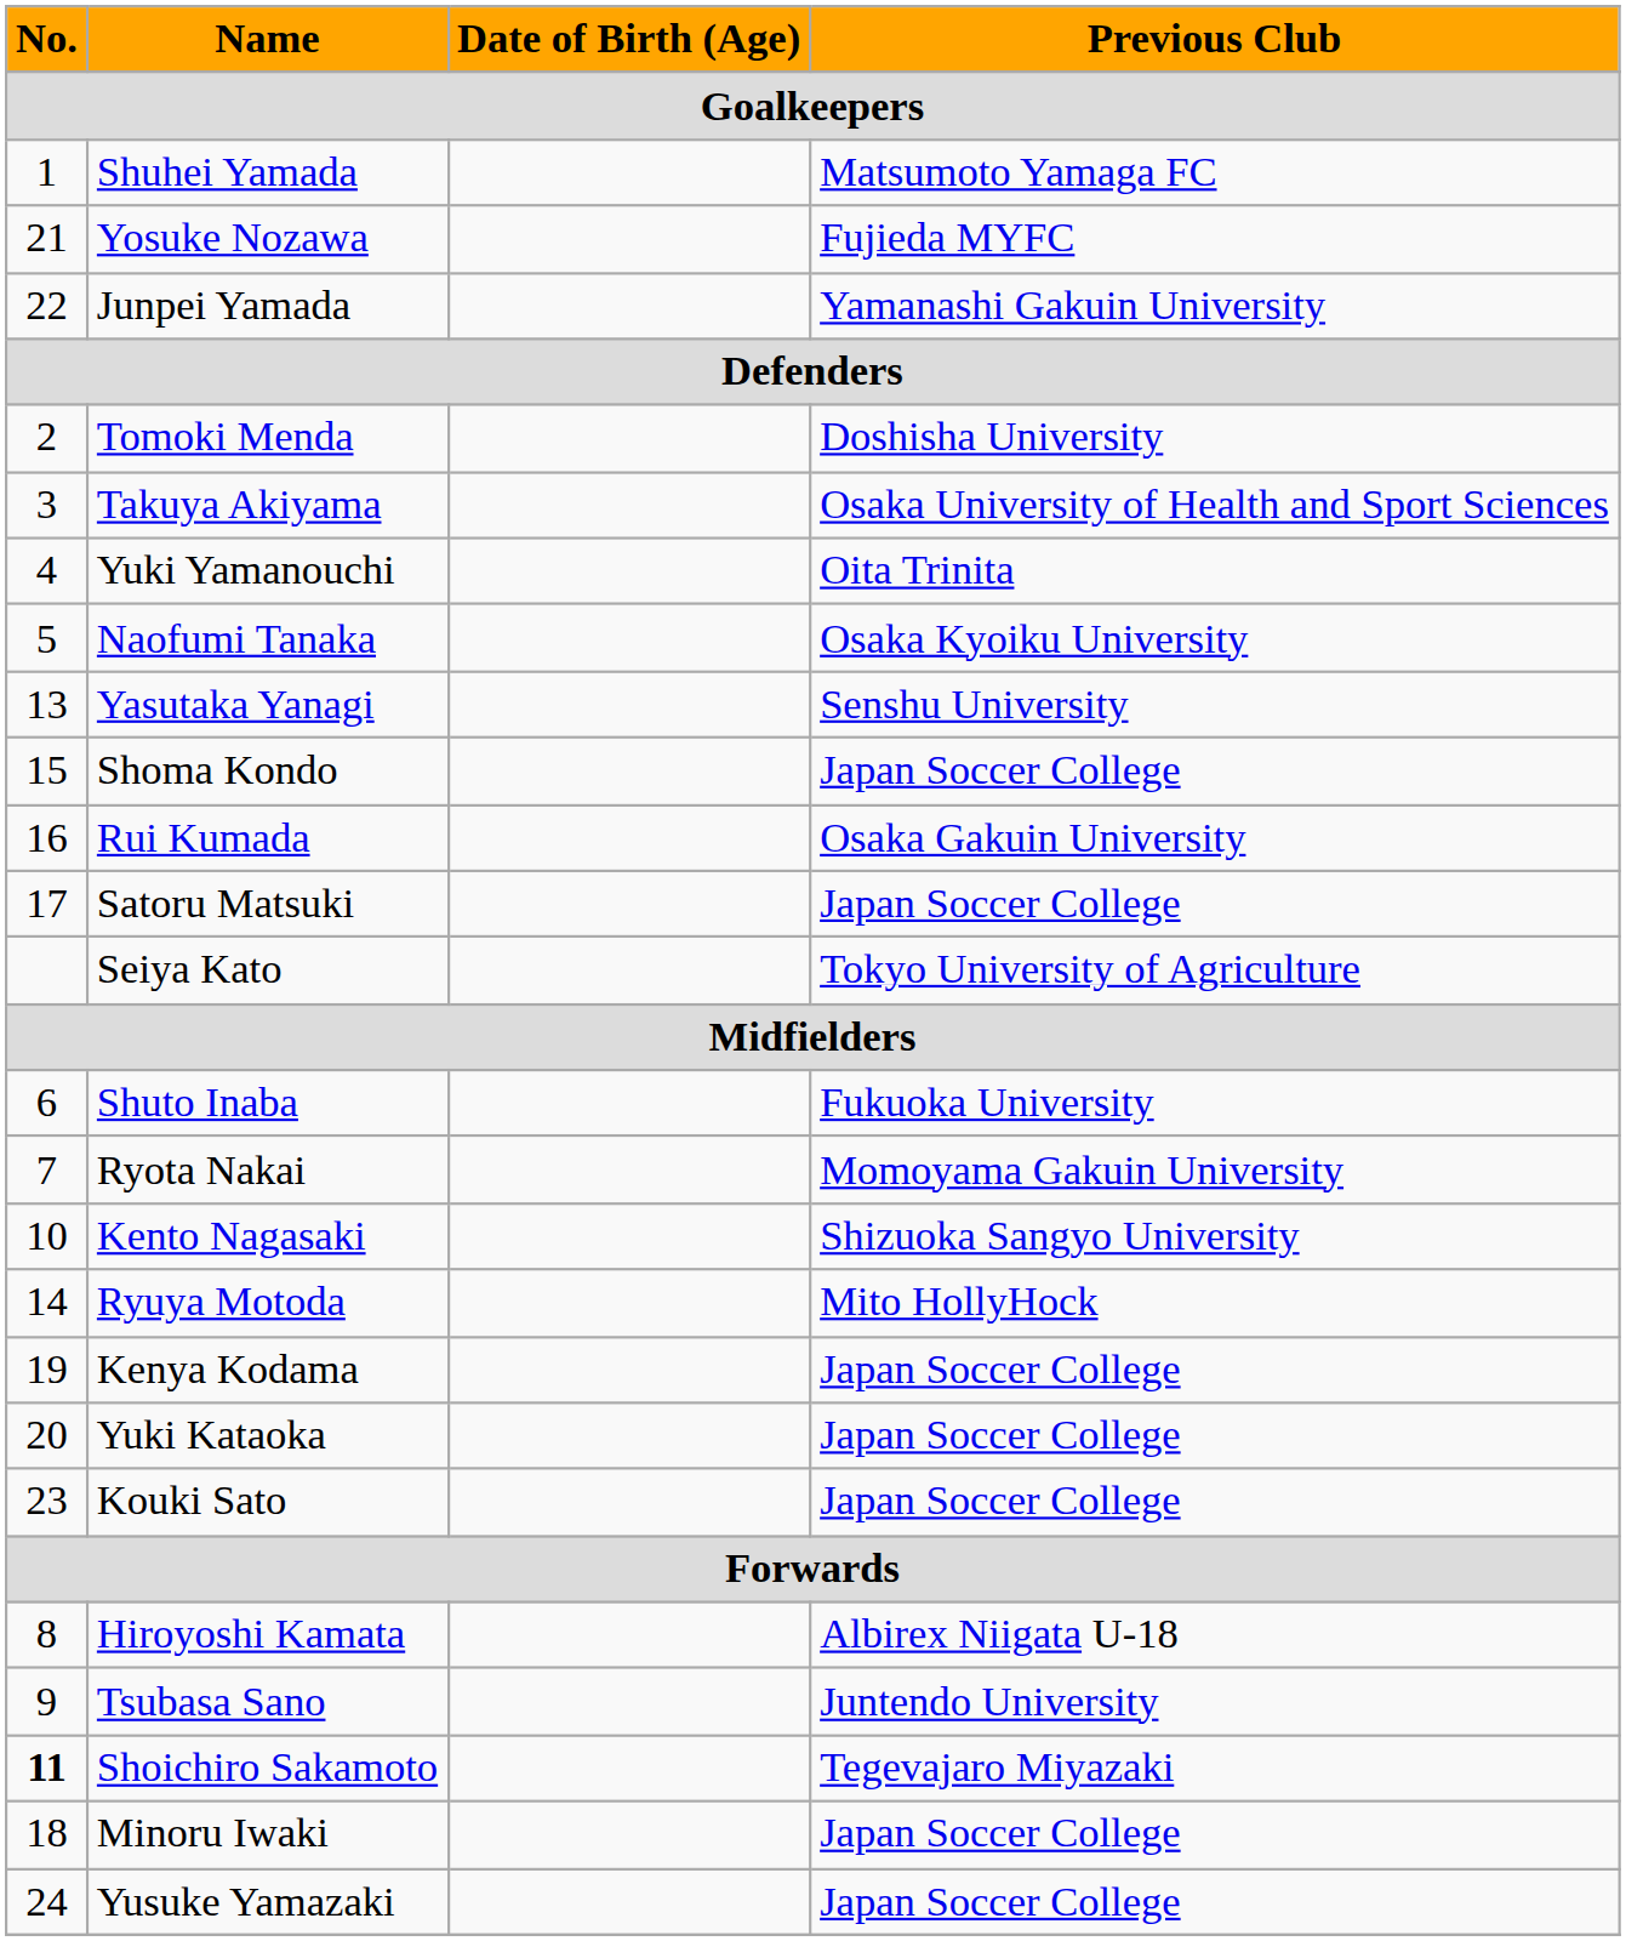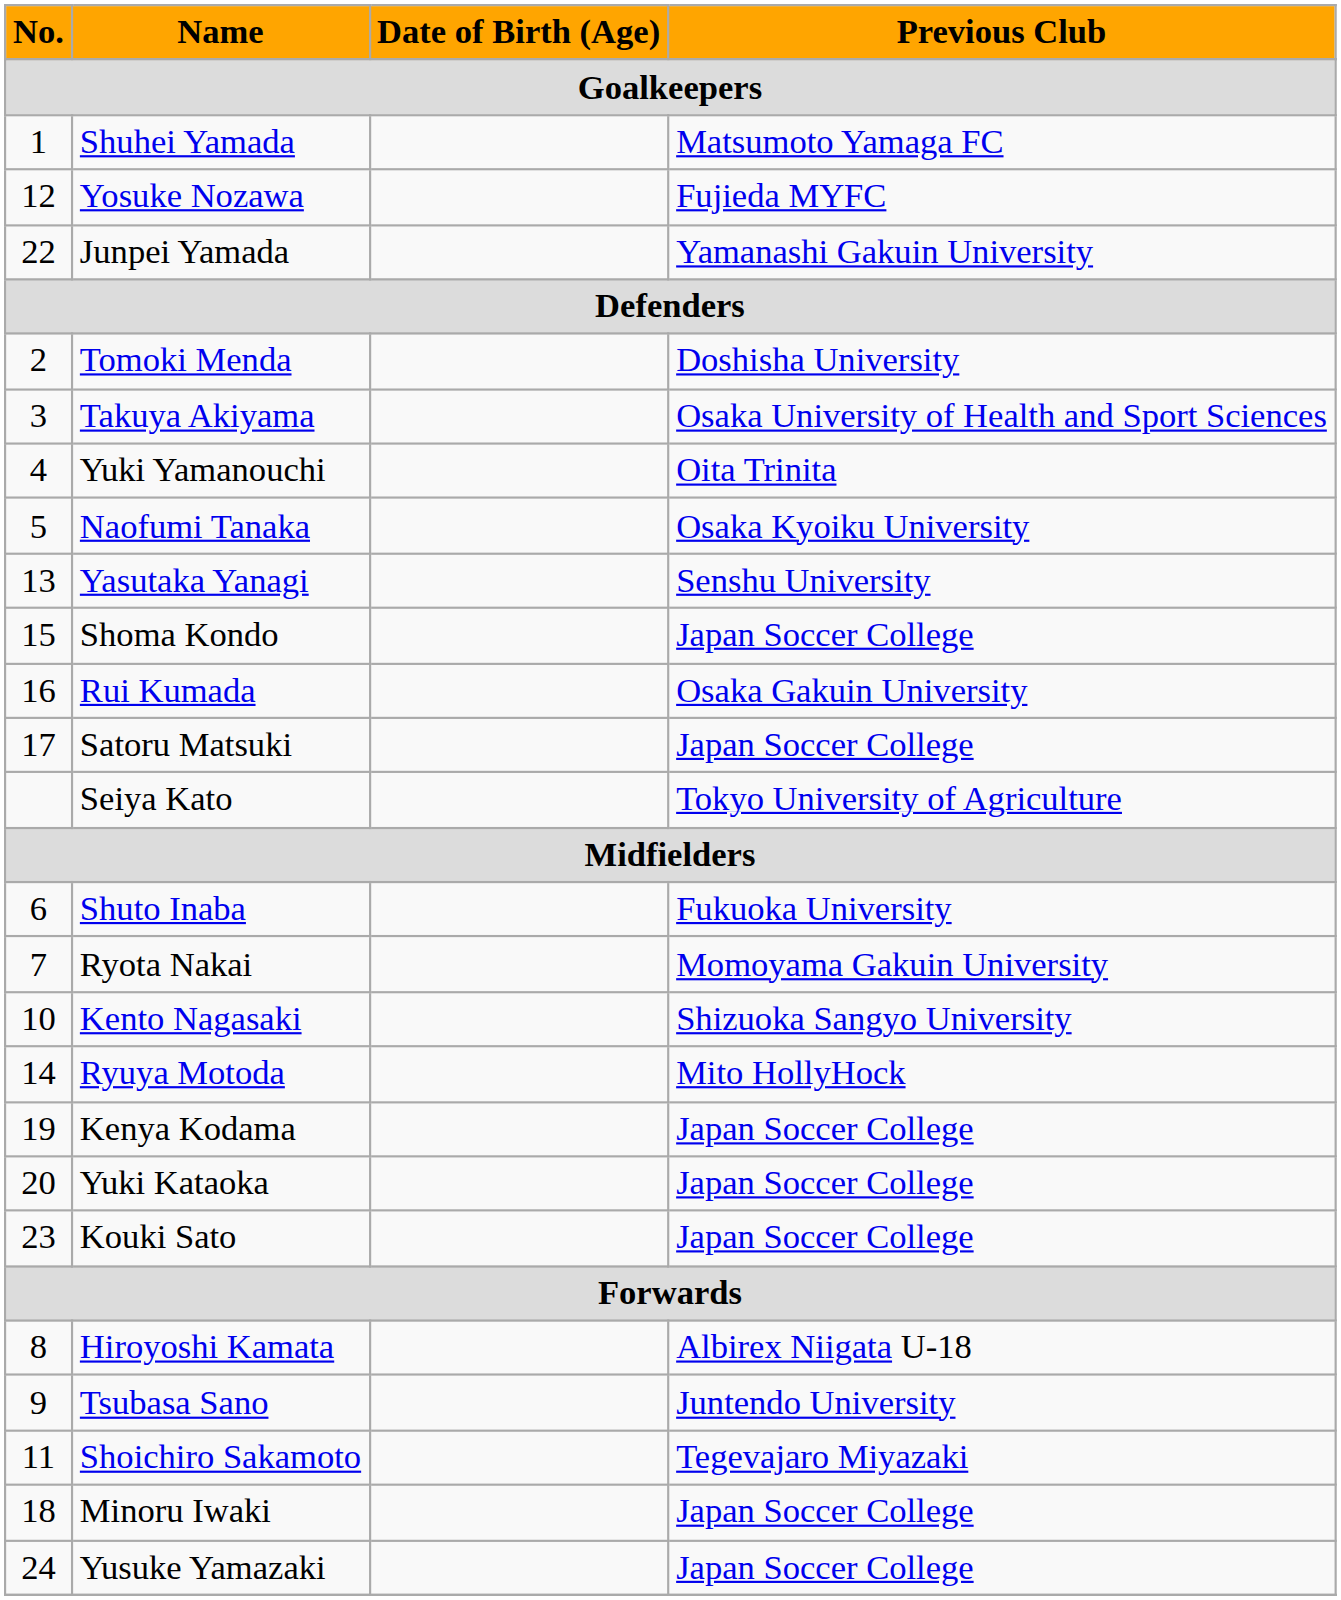Yosuke Nozawa | No.: 21 -> 12
Shoichiro Sakamoto | No.: bold -> normal
